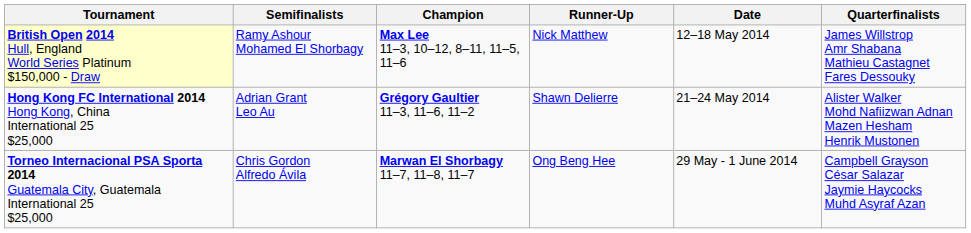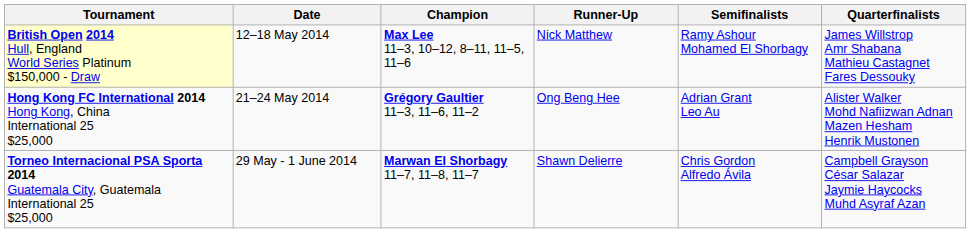columns swapped: Date <-> Semifinalists
row 3 | Runner-Up: Shawn Delierre -> Ong Beng Hee
row 4 | Runner-Up: Ong Beng Hee -> Shawn Delierre
